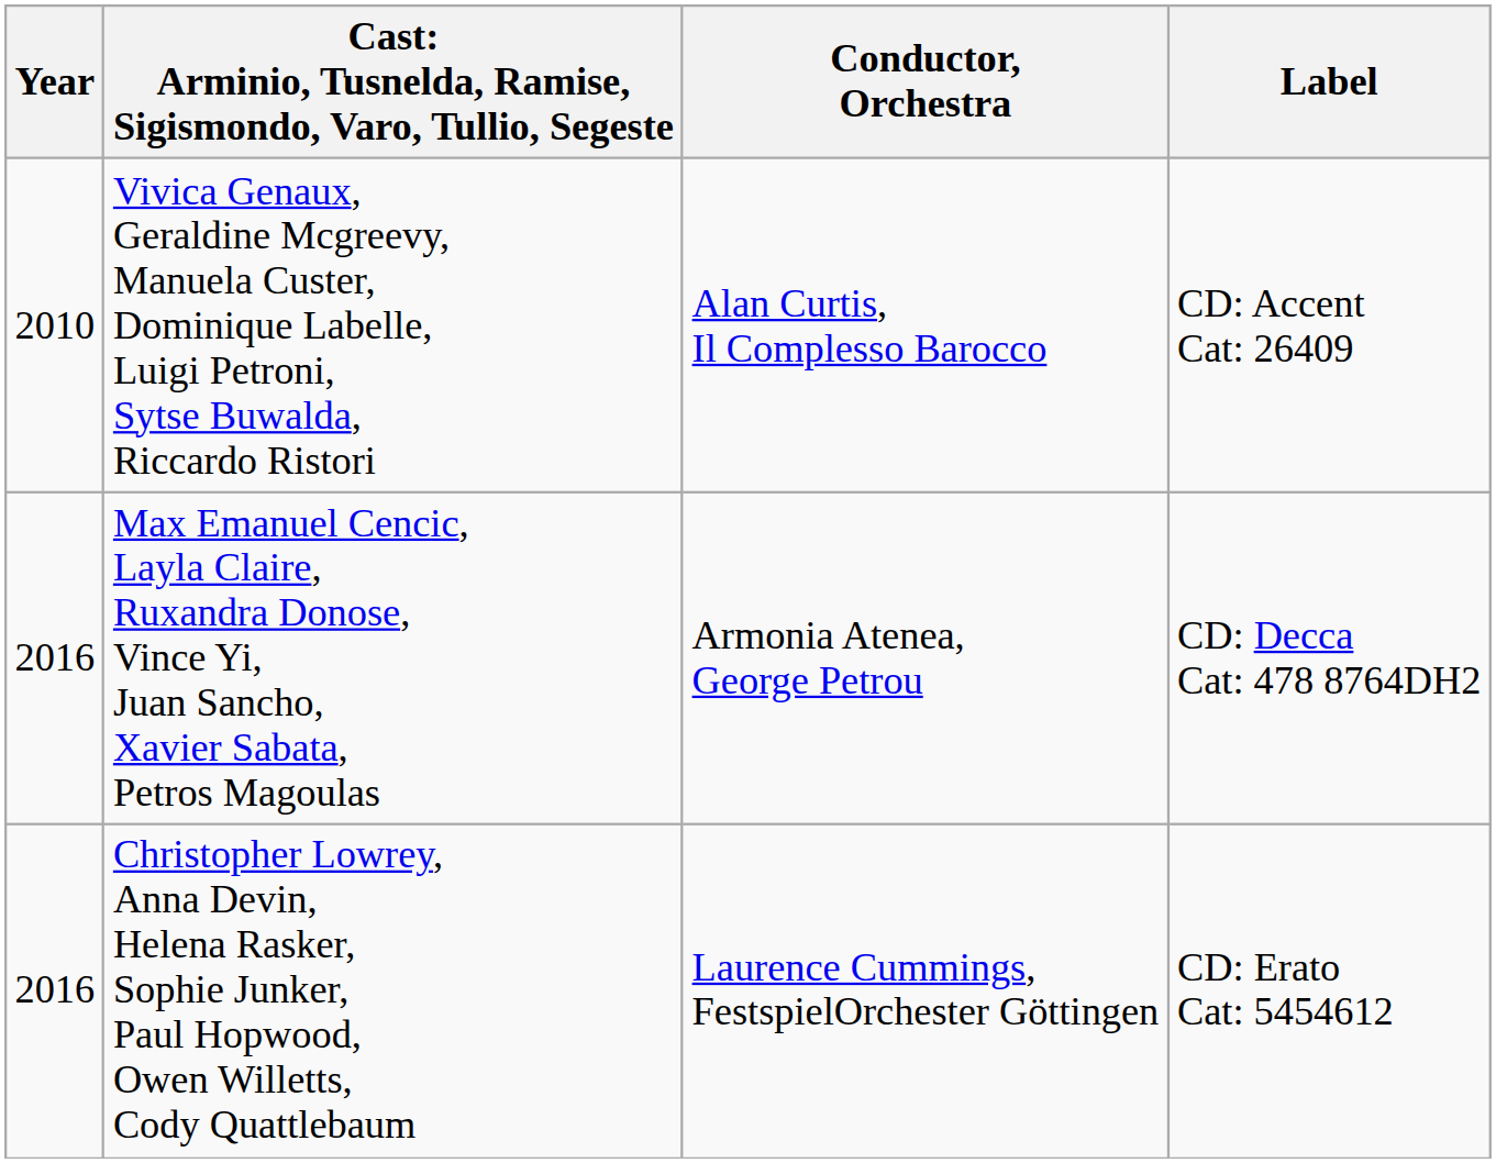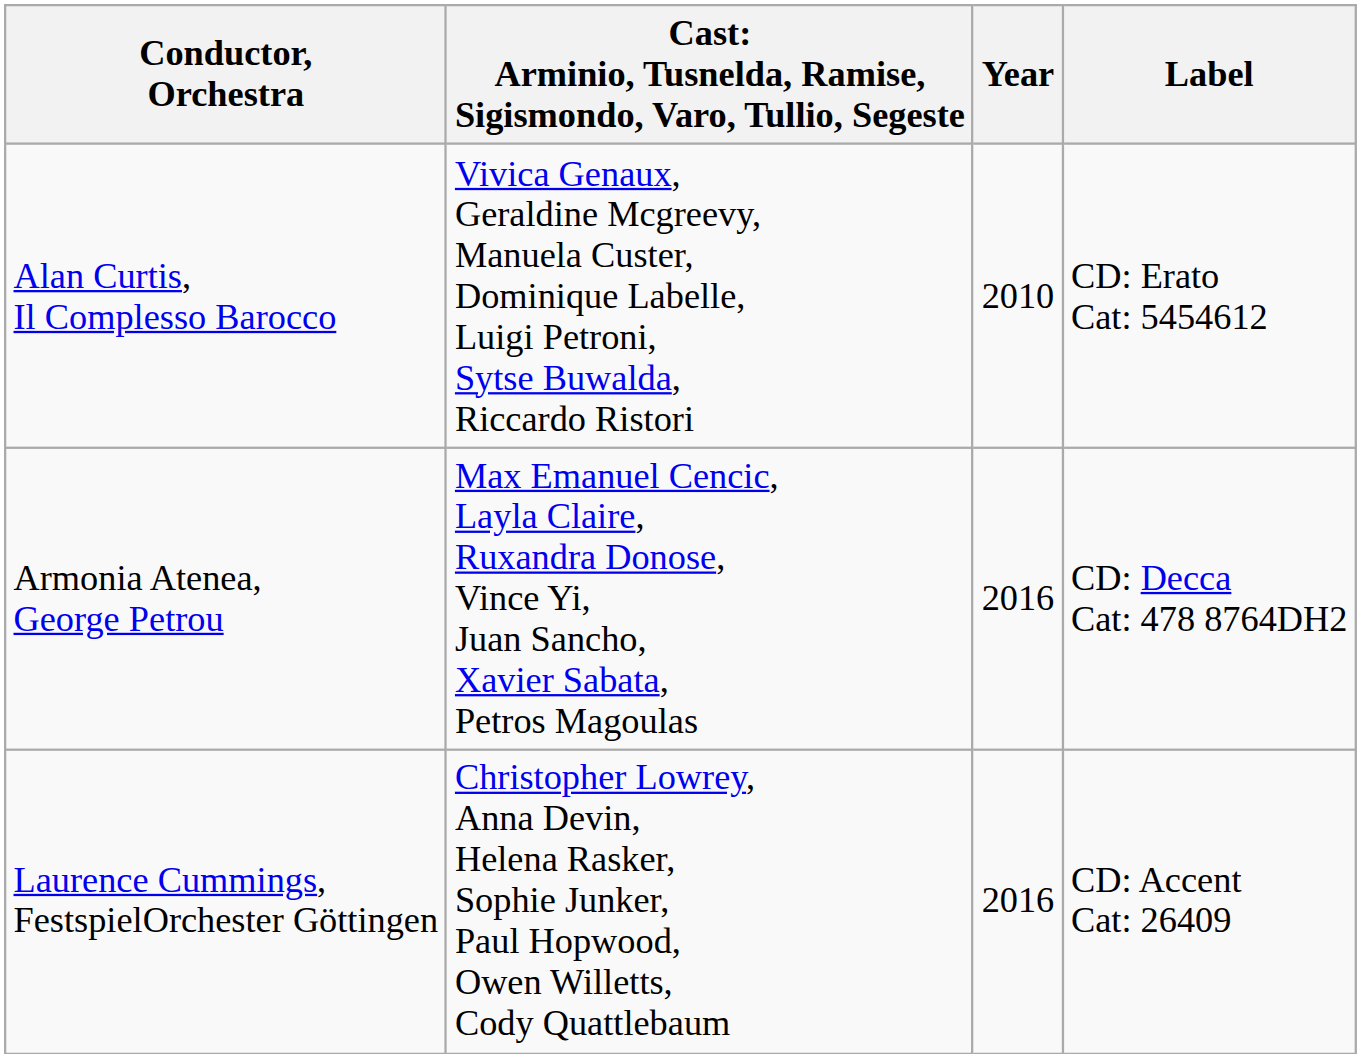columns swapped: Year <-> Conductor, Orchestra
row 2 | Label: CD: Accent Cat: 26409 -> CD: Erato Cat: 5454612
row 4 | Label: CD: Erato Cat: 5454612 -> CD: Accent Cat: 26409
